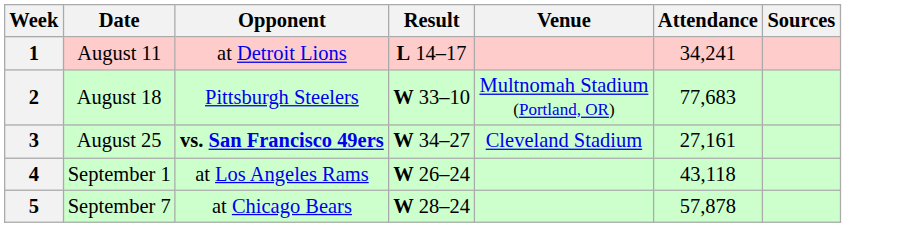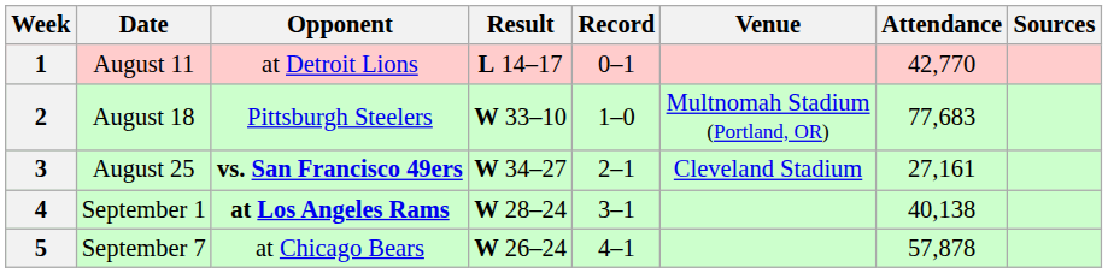+ column: Record | 0–1 | 1–0 | 2–1 | 3–1 | 4–1
1 | Attendance: 34,241 -> 42,770
4 | Opponent: normal -> bold
4 | Result: W 26–24 -> W 28–24
4 | Attendance: 43,118 -> 40,138
5 | Result: W 28–24 -> W 26–24
